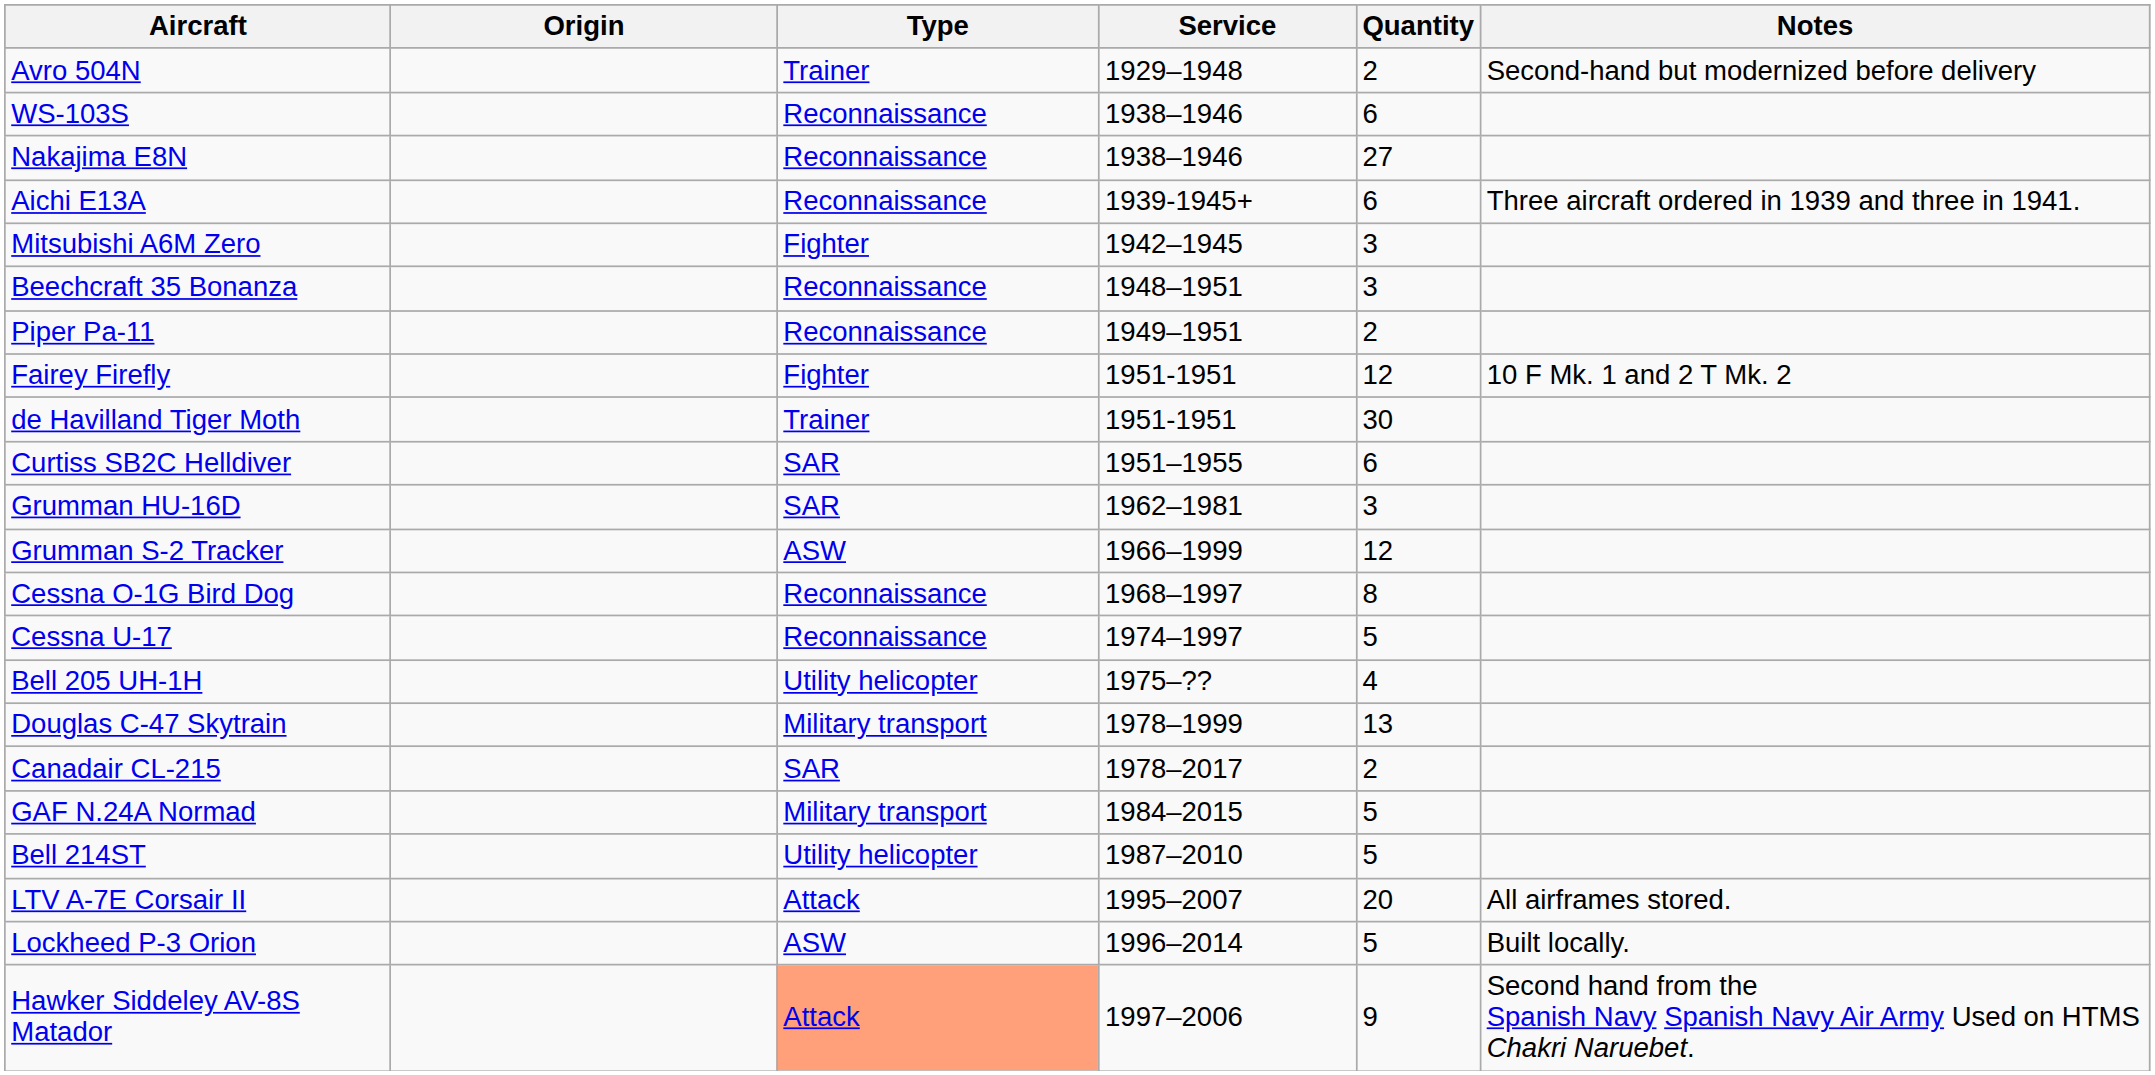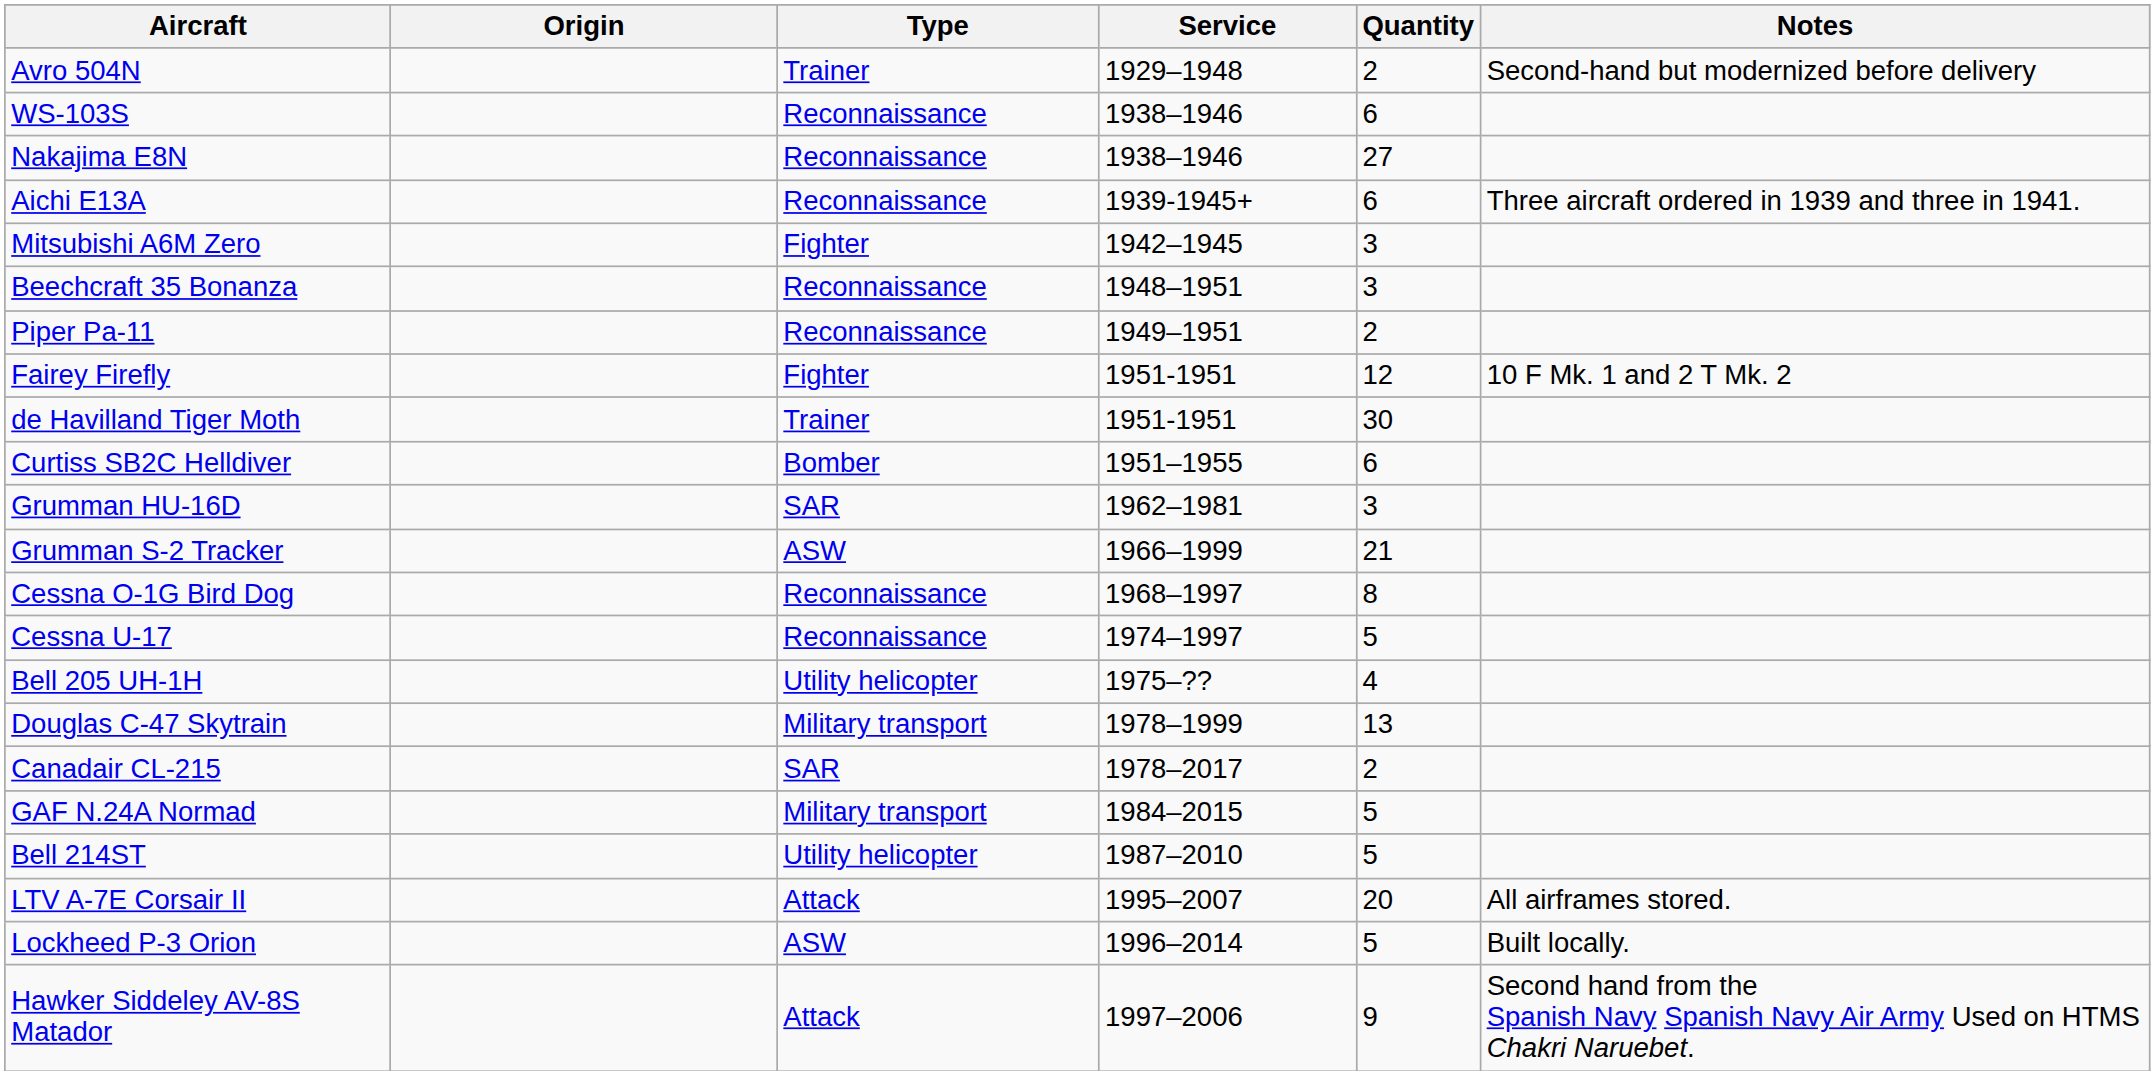Curtiss SB2C Helldiver | Type: SAR -> Bomber
Grumman S-2 Tracker | Quantity: 12 -> 21
Hawker Siddeley AV-8S Matador | Type: lightsalmon background -> no background
